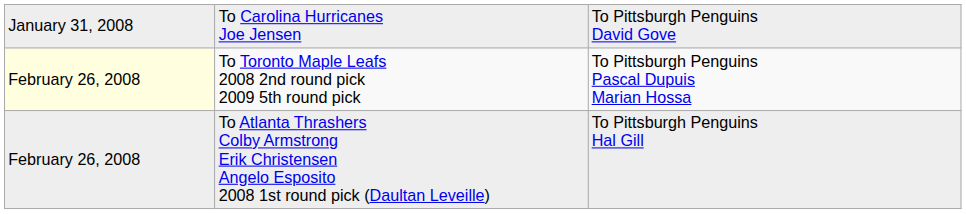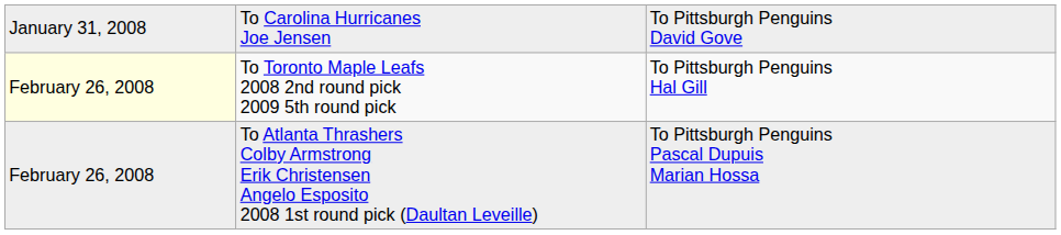row 2 | column 3: To Pittsburgh Penguins Pascal Dupuis Marian Hossa -> To Pittsburgh Penguins Hal Gill
row 3 | column 3: To Pittsburgh Penguins Hal Gill -> To Pittsburgh Penguins Pascal Dupuis Marian Hossa
